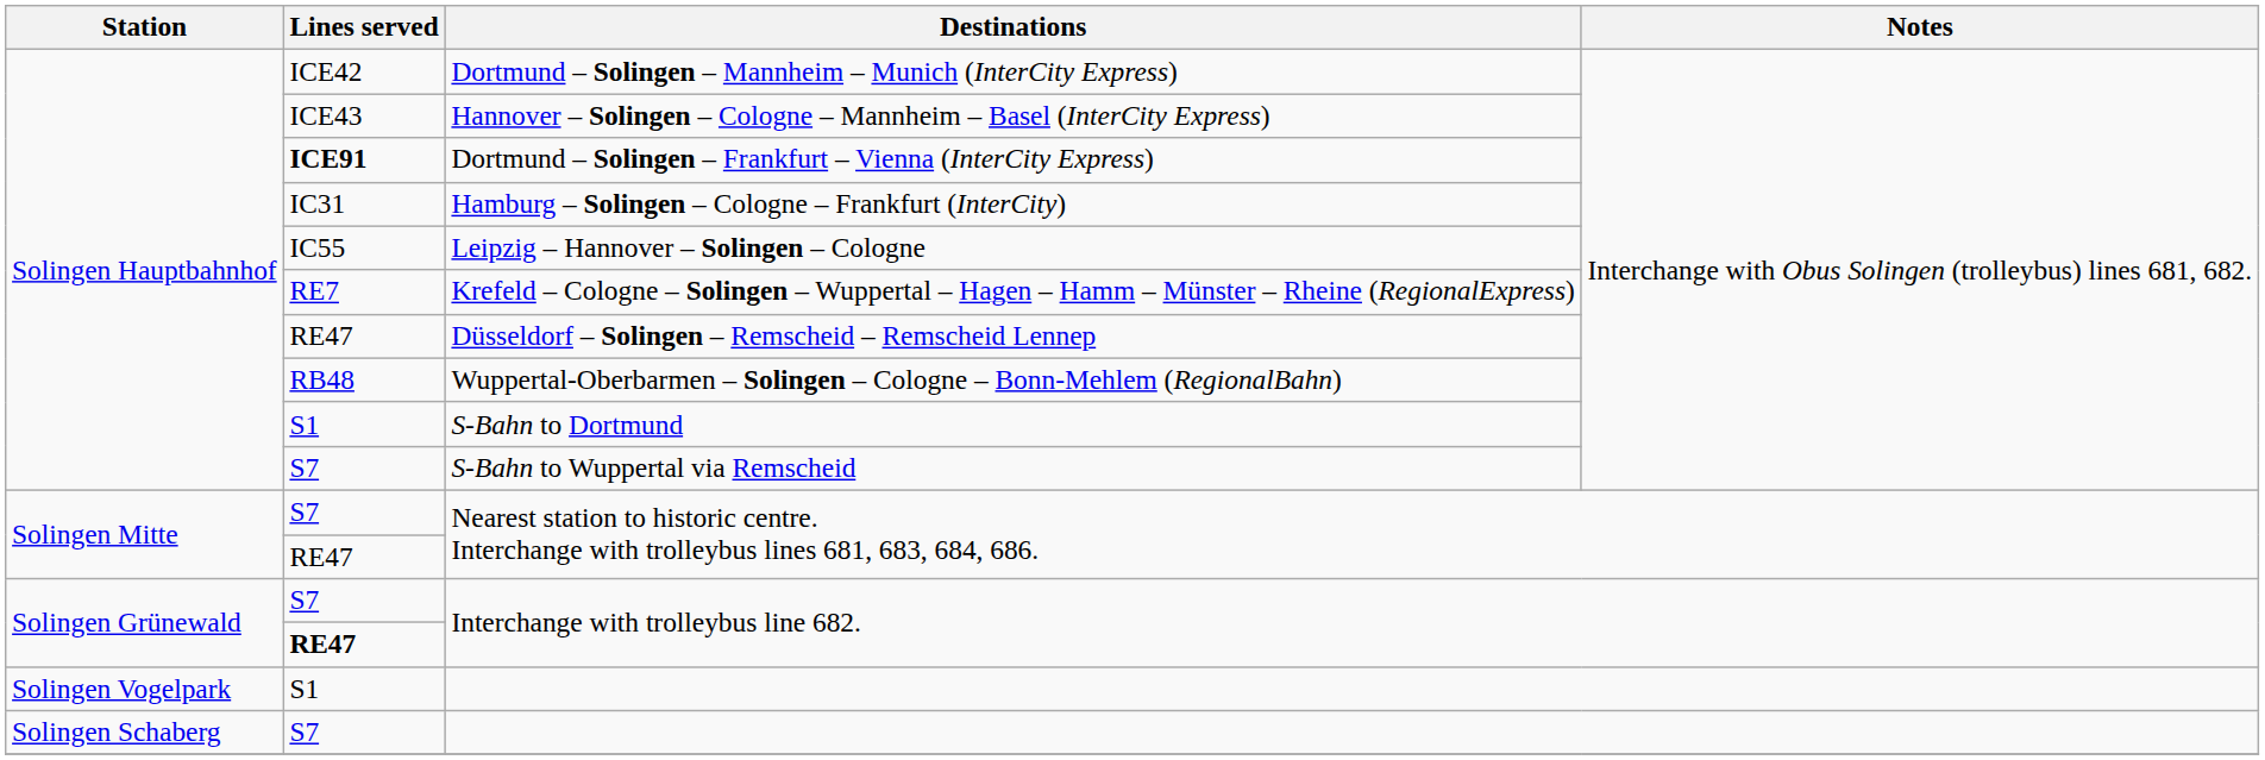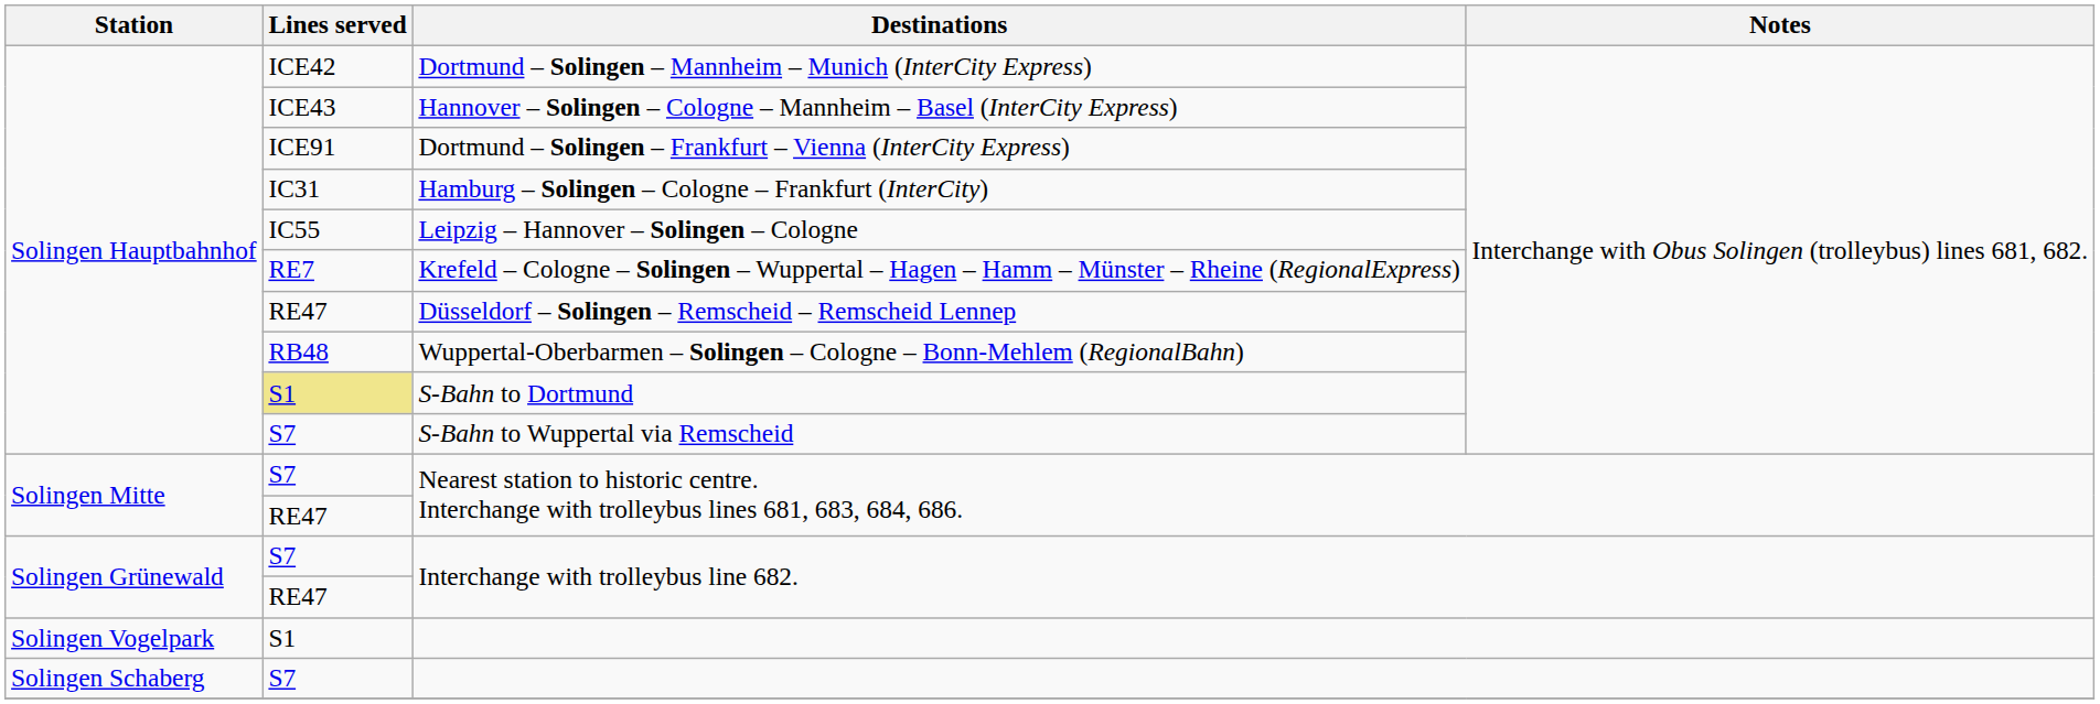Dortmund – Solingen – Frankfurt – Vienna (InterCity Express) | Lines served: bold -> normal
S-Bahn to Dortmund | Lines served: no background -> khaki background
RE47 / Interchange with trolleybus line 682. | Lines served: bold -> normal
